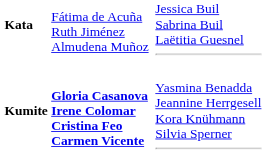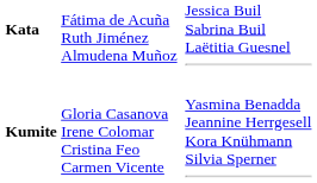Kumite | column 2: bold -> normal
